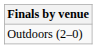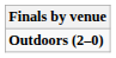row 2 | column 1: normal -> bold
